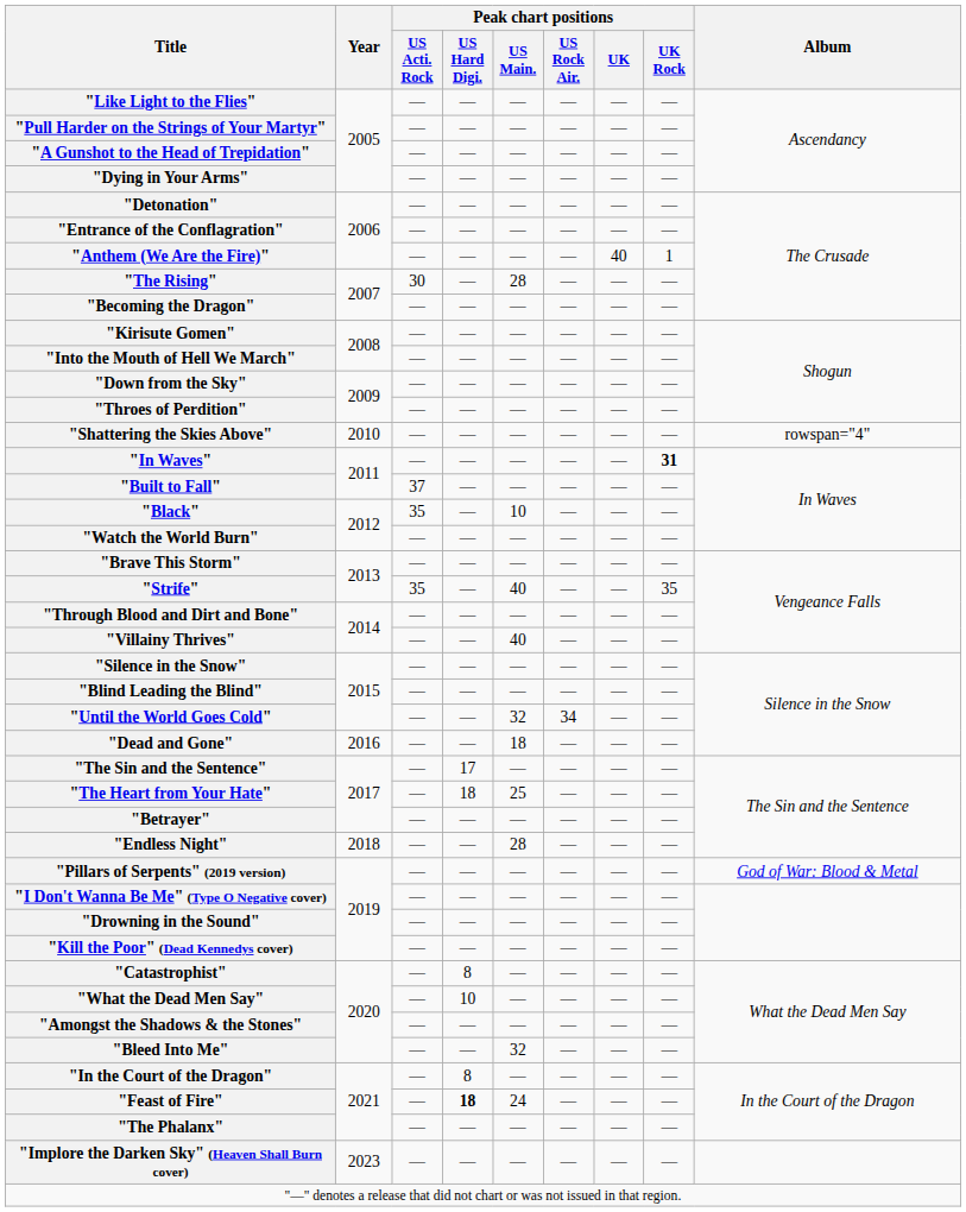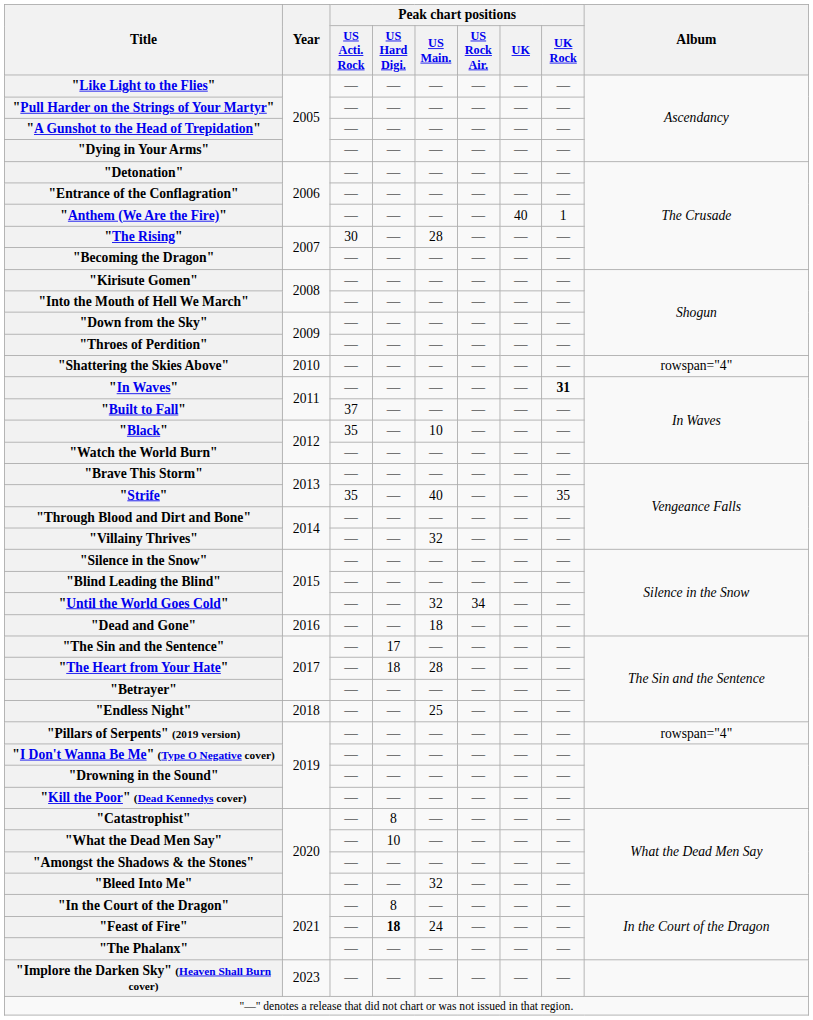"Villainy Thrives" | Peak chart positions / US Main.: 40 -> 32
"The Heart from Your Hate" | Peak chart positions / US Main.: 25 -> 28
"Endless Night" | Peak chart positions / US Main.: 28 -> 25
"Pillars of Serpents" (2019 version) | Album: God of War: Blood & Metal -> rowspan="4"
